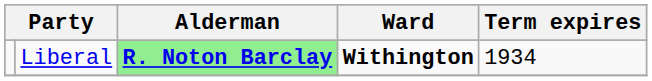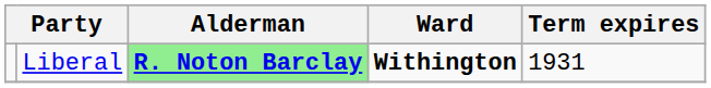Liberal | Term expires: 1934 -> 1931
